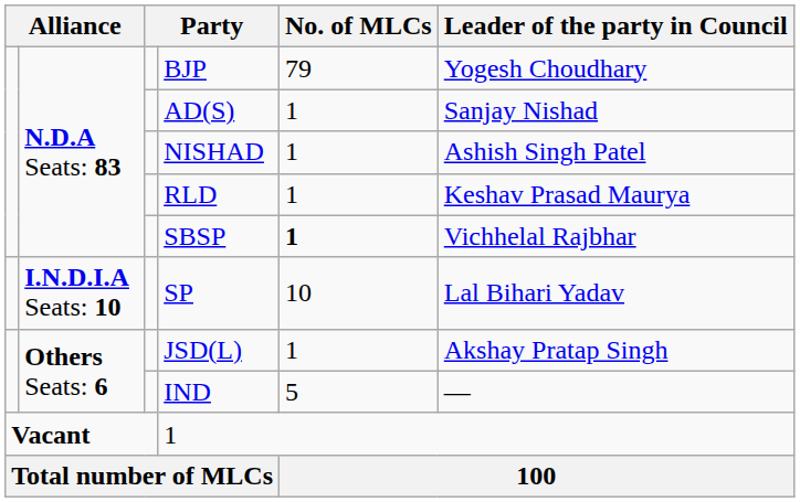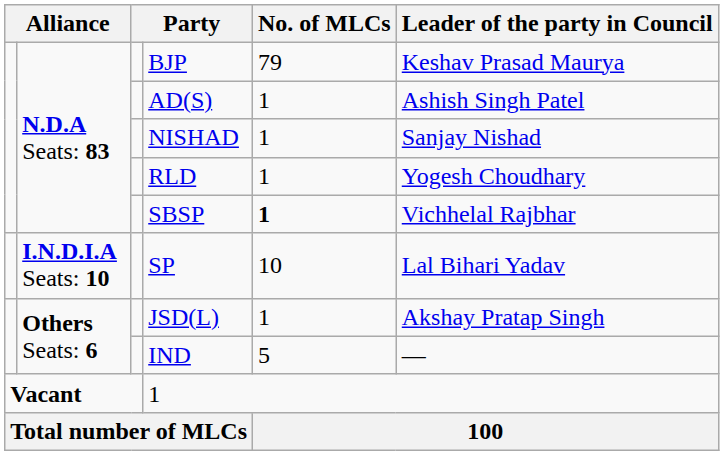BJP | Leader of the party in Council: Yogesh Choudhary -> Keshav Prasad Maurya
AD(S) | Leader of the party in Council: Sanjay Nishad -> Ashish Singh Patel
NISHAD | Leader of the party in Council: Ashish Singh Patel -> Sanjay Nishad
RLD | Leader of the party in Council: Keshav Prasad Maurya -> Yogesh Choudhary
